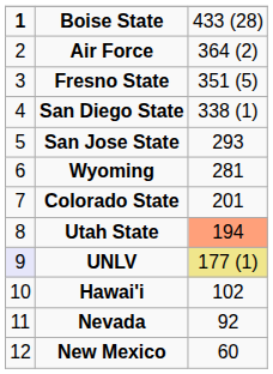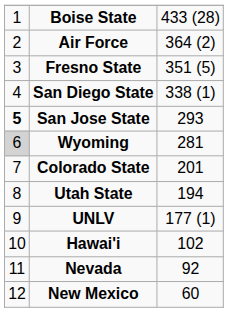Boise State | column 1: bold -> normal
San Jose State | column 1: normal -> bold
Wyoming | column 1: no background -> lightgrey background
Utah State | column 3: lightsalmon background -> no background
UNLV | column 1: lavender background -> no background
UNLV | column 3: khaki background -> no background
